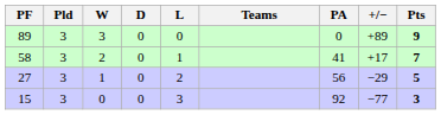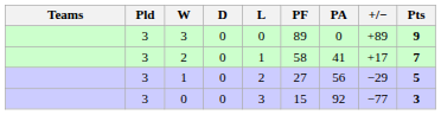columns swapped: Teams <-> PF
